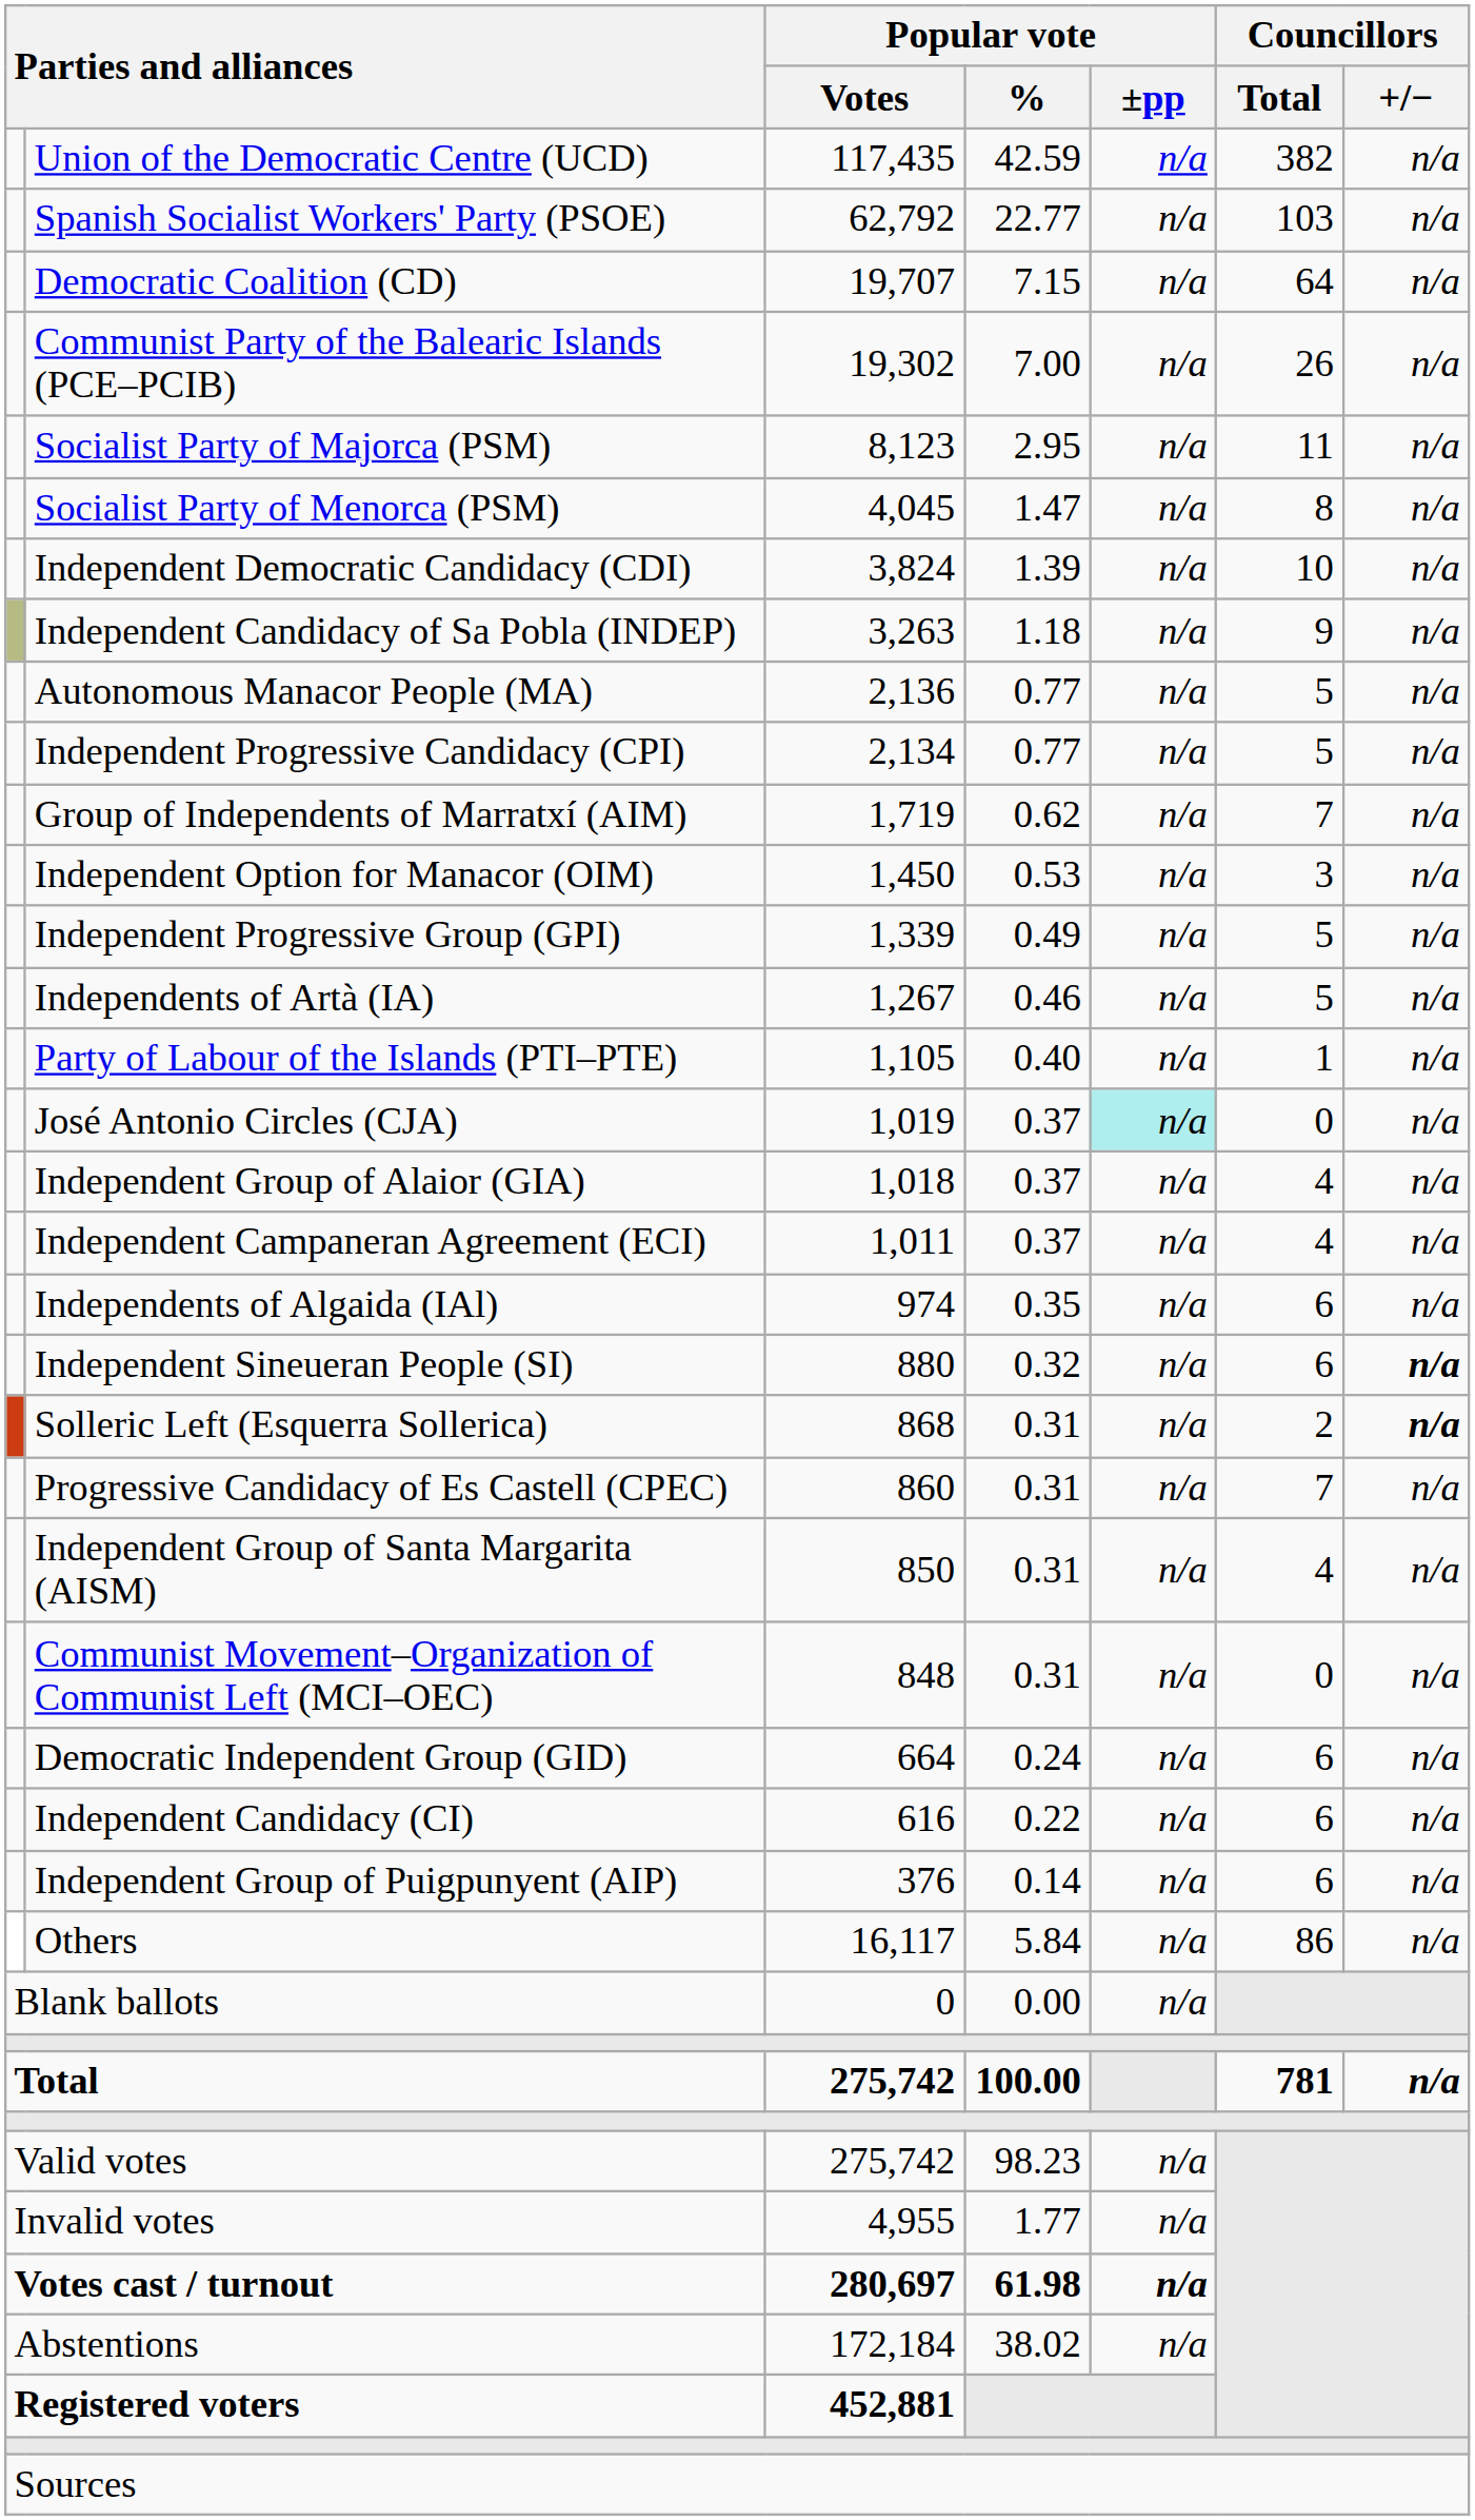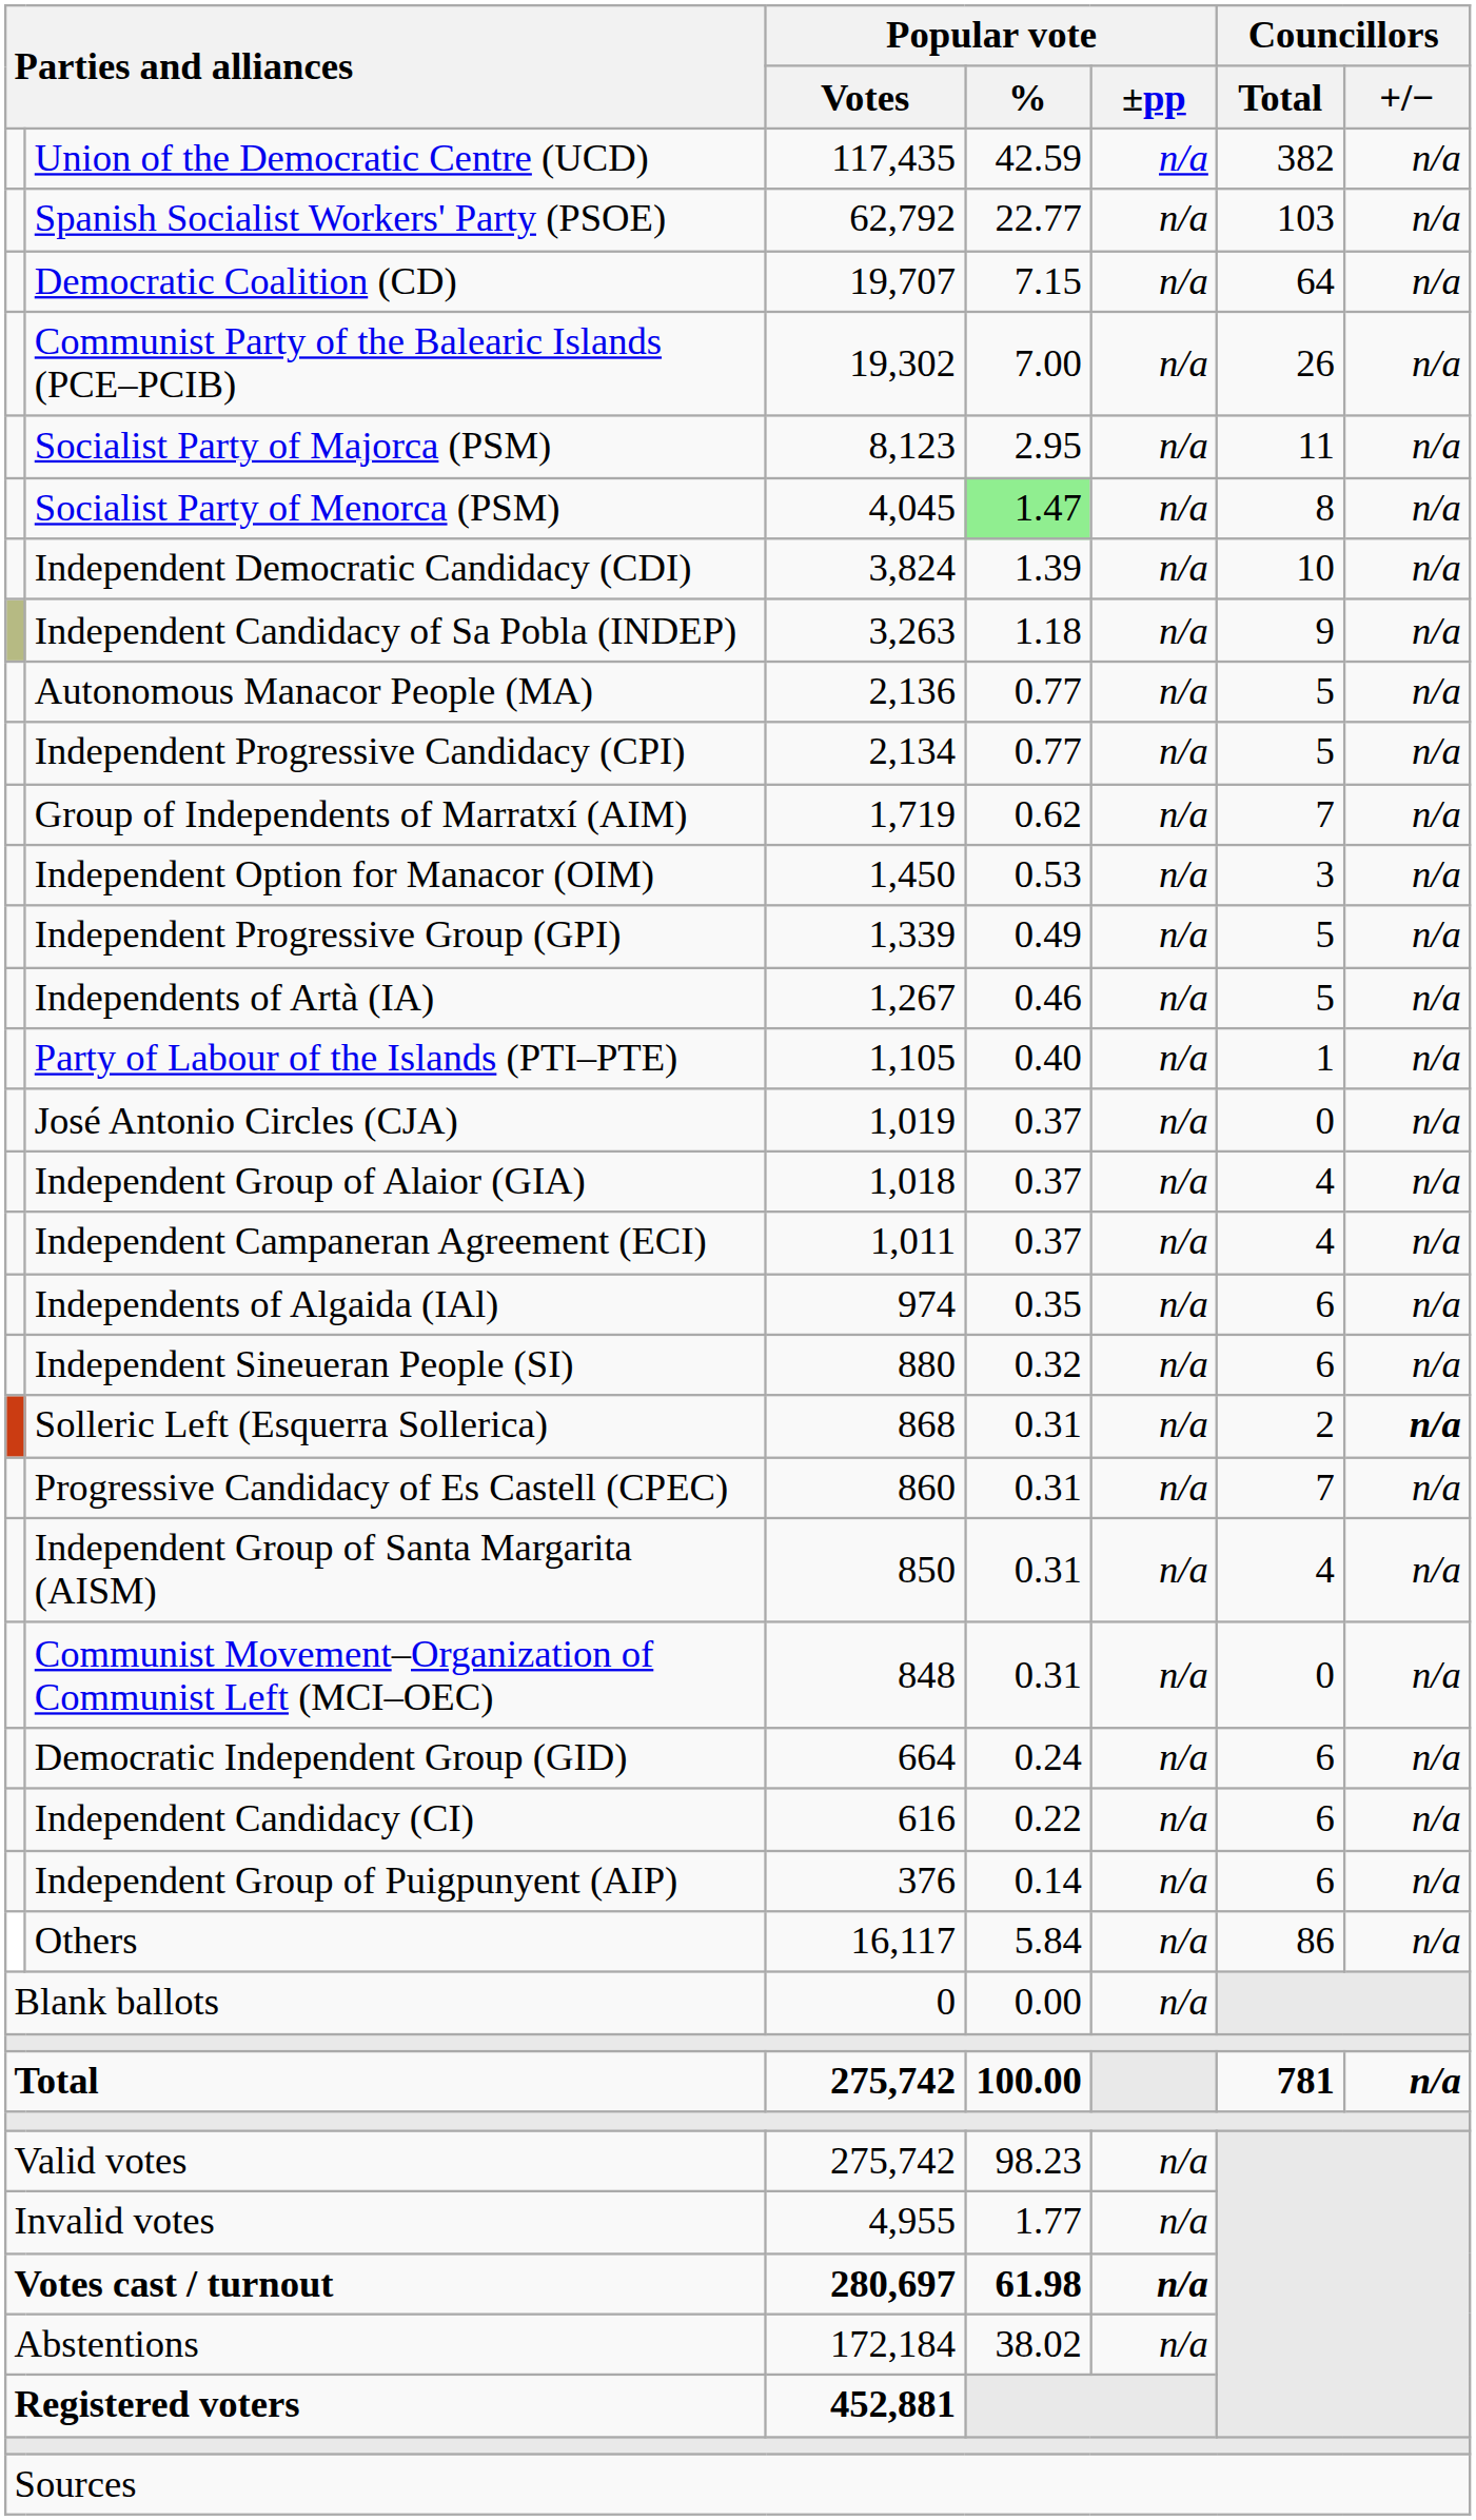Socialist Party of Menorca (PSM) | Popular vote / %: no background -> lightgreen background
José Antonio Circles (CJA) | Popular vote / ±pp: paleturquoise background -> no background
Independent Sineueran People (SI) | Councillors / +/−: bold -> normal
